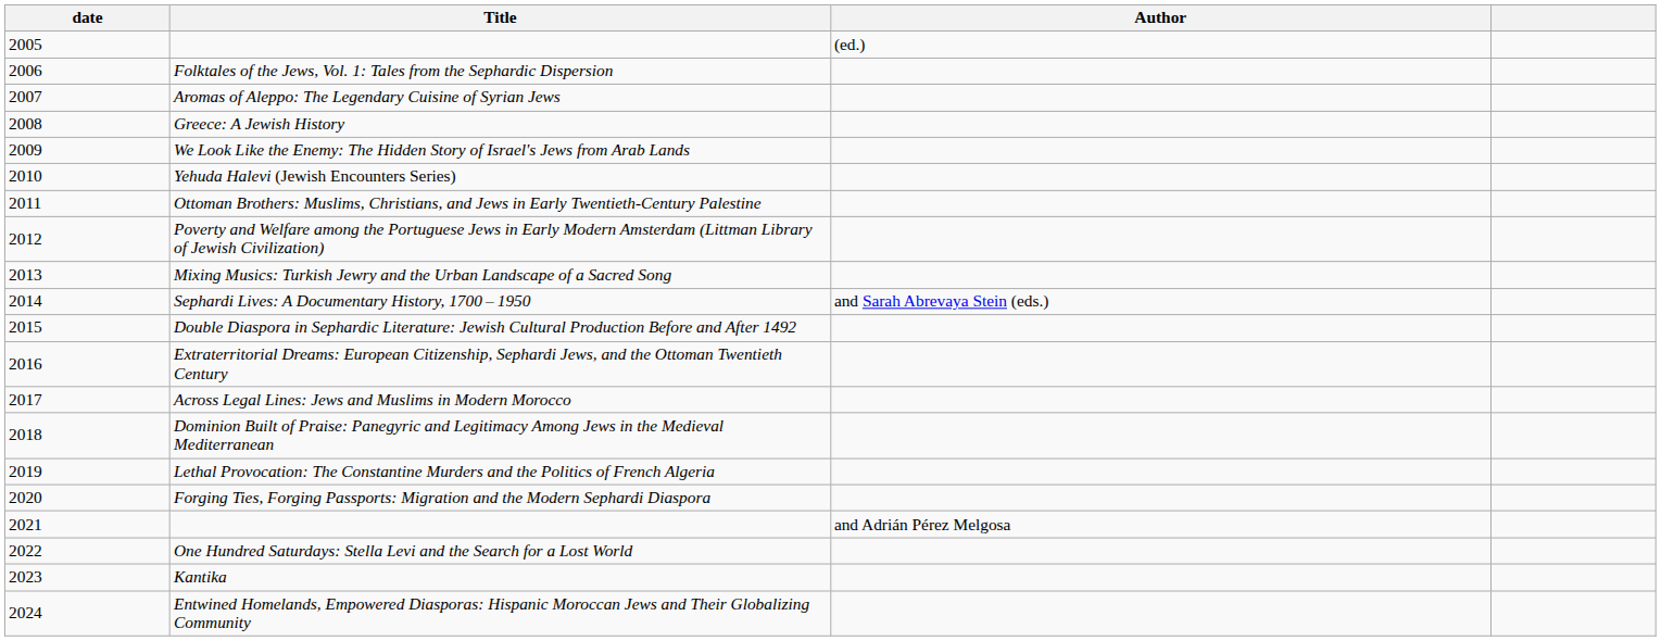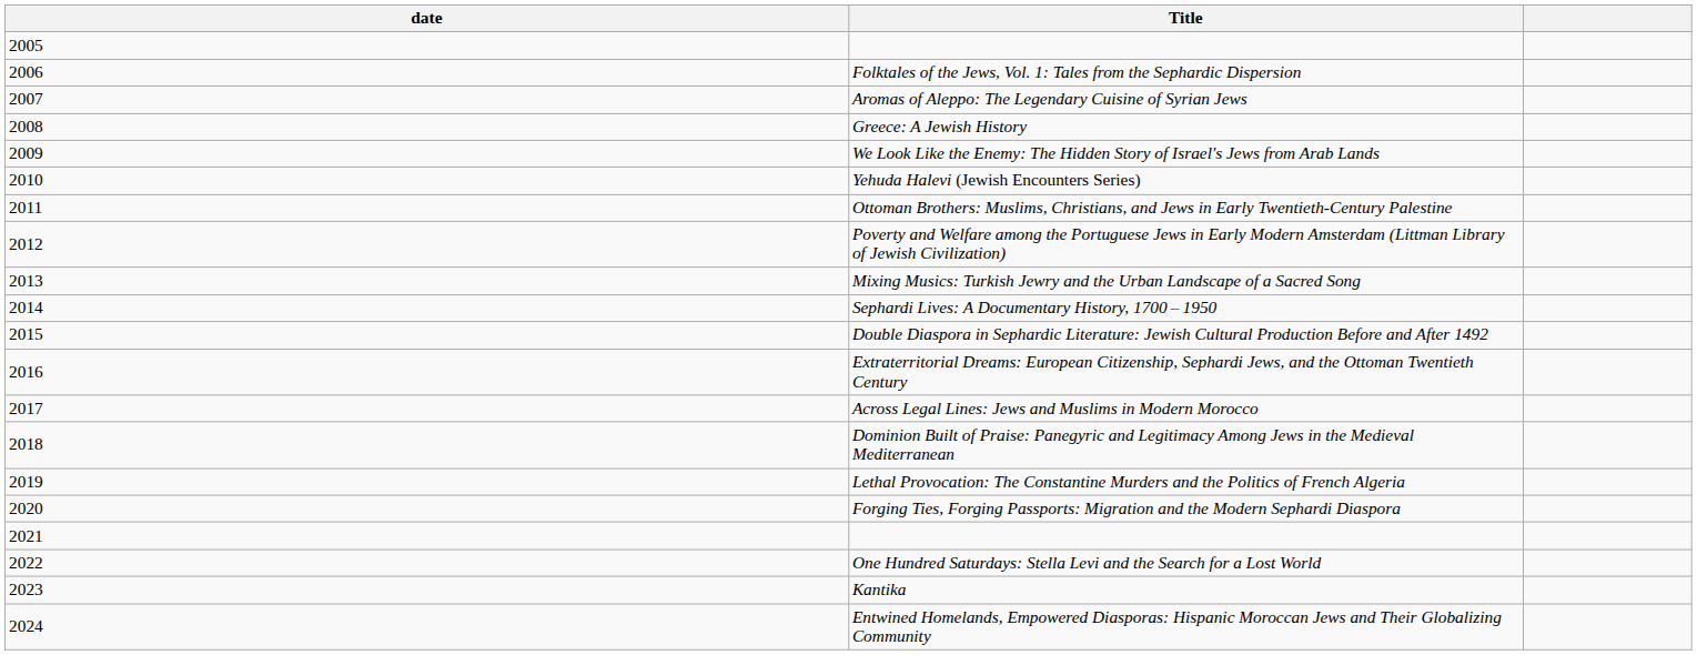- column: Author | (ed.) | and Sarah Abrevaya Stein (eds.) | and Adrián Pérez Melgosa
